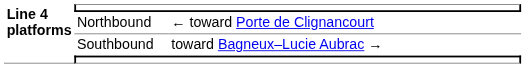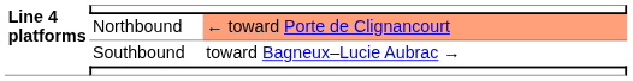Northbound | column 3: no background -> lightsalmon background
